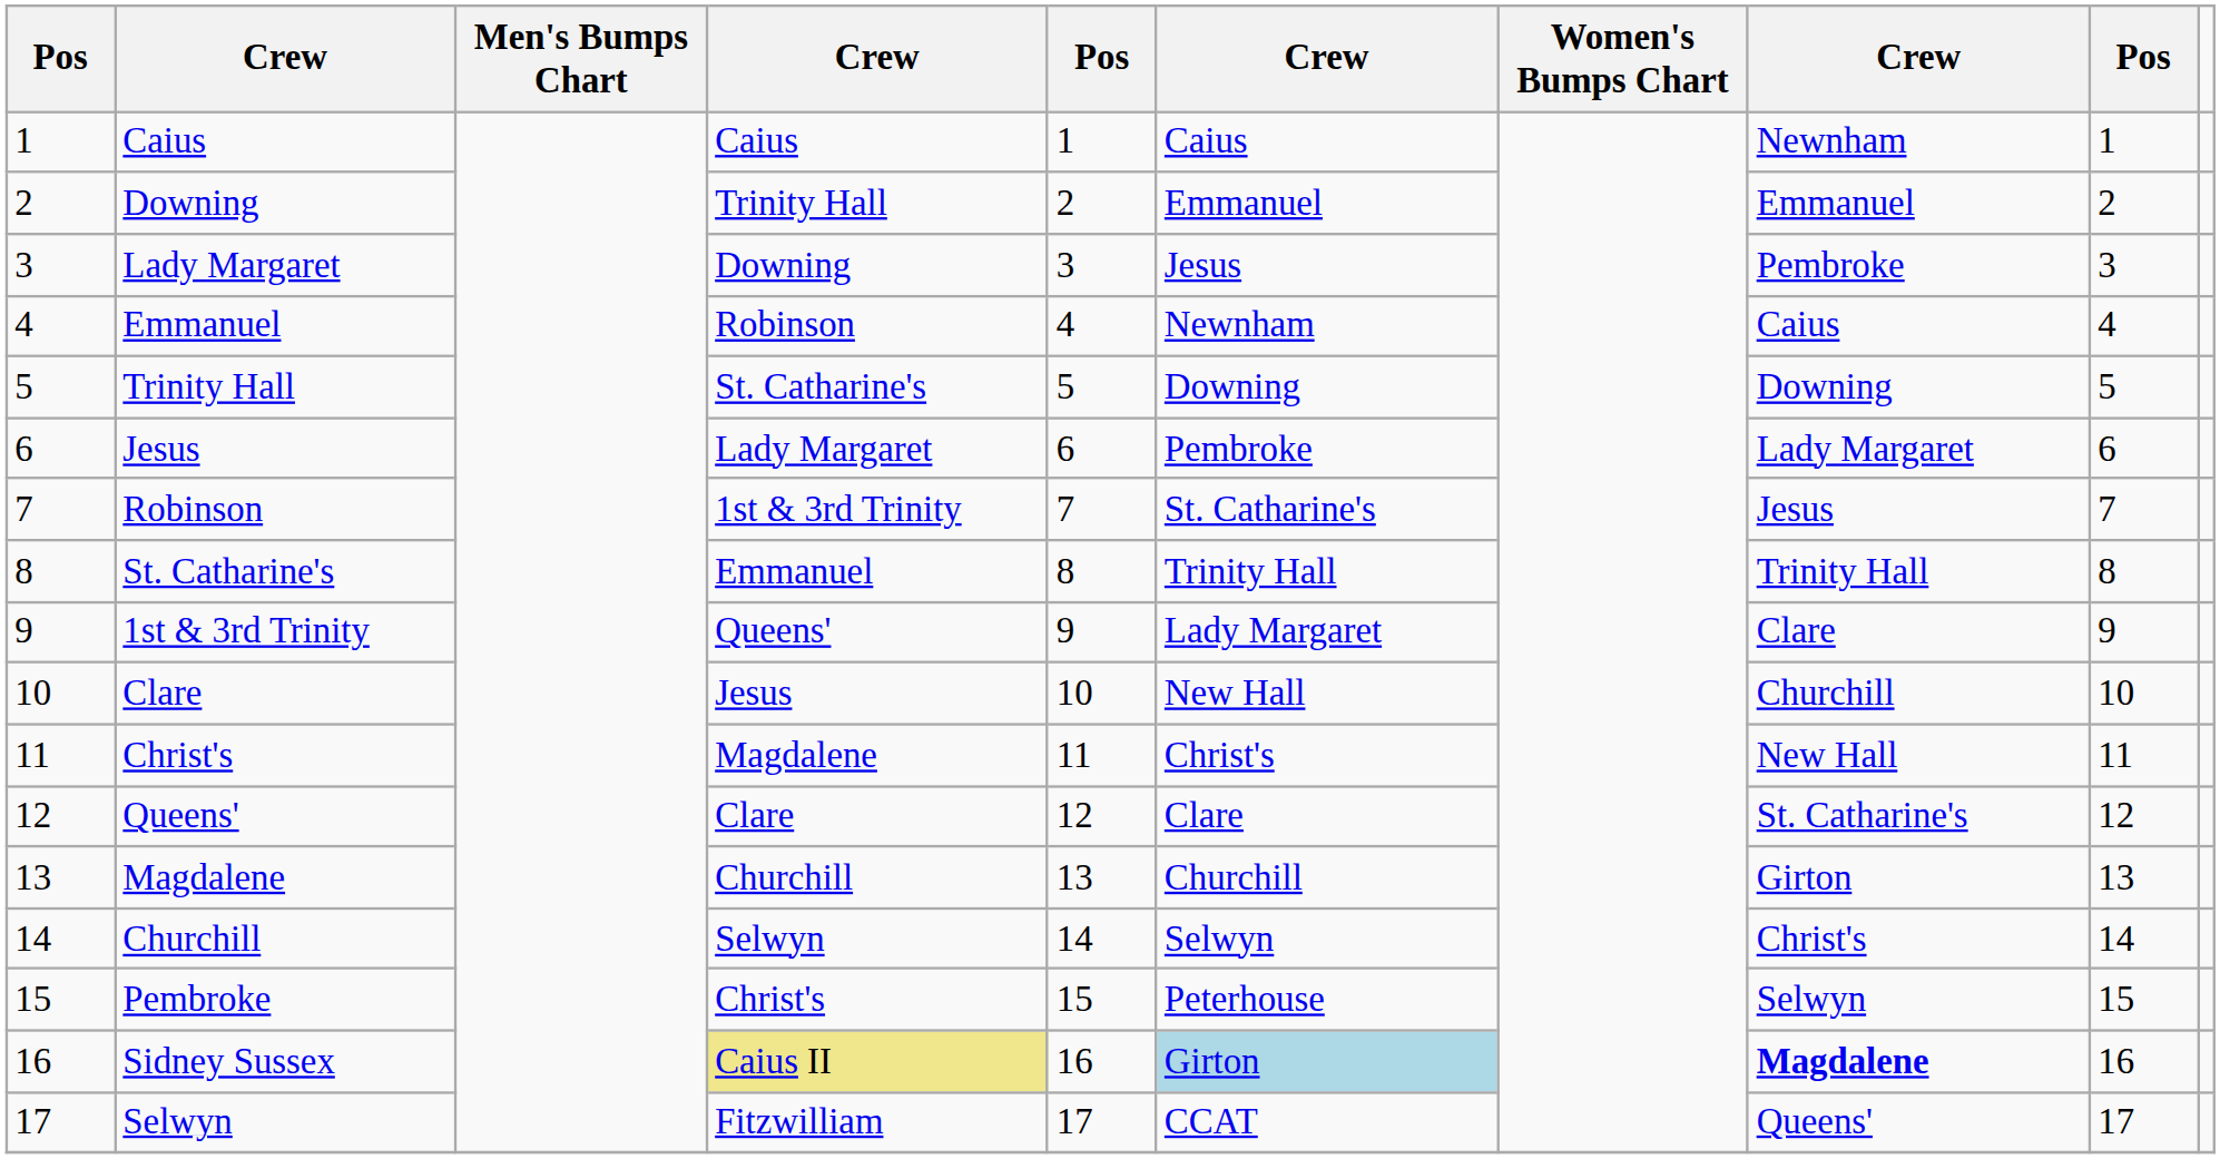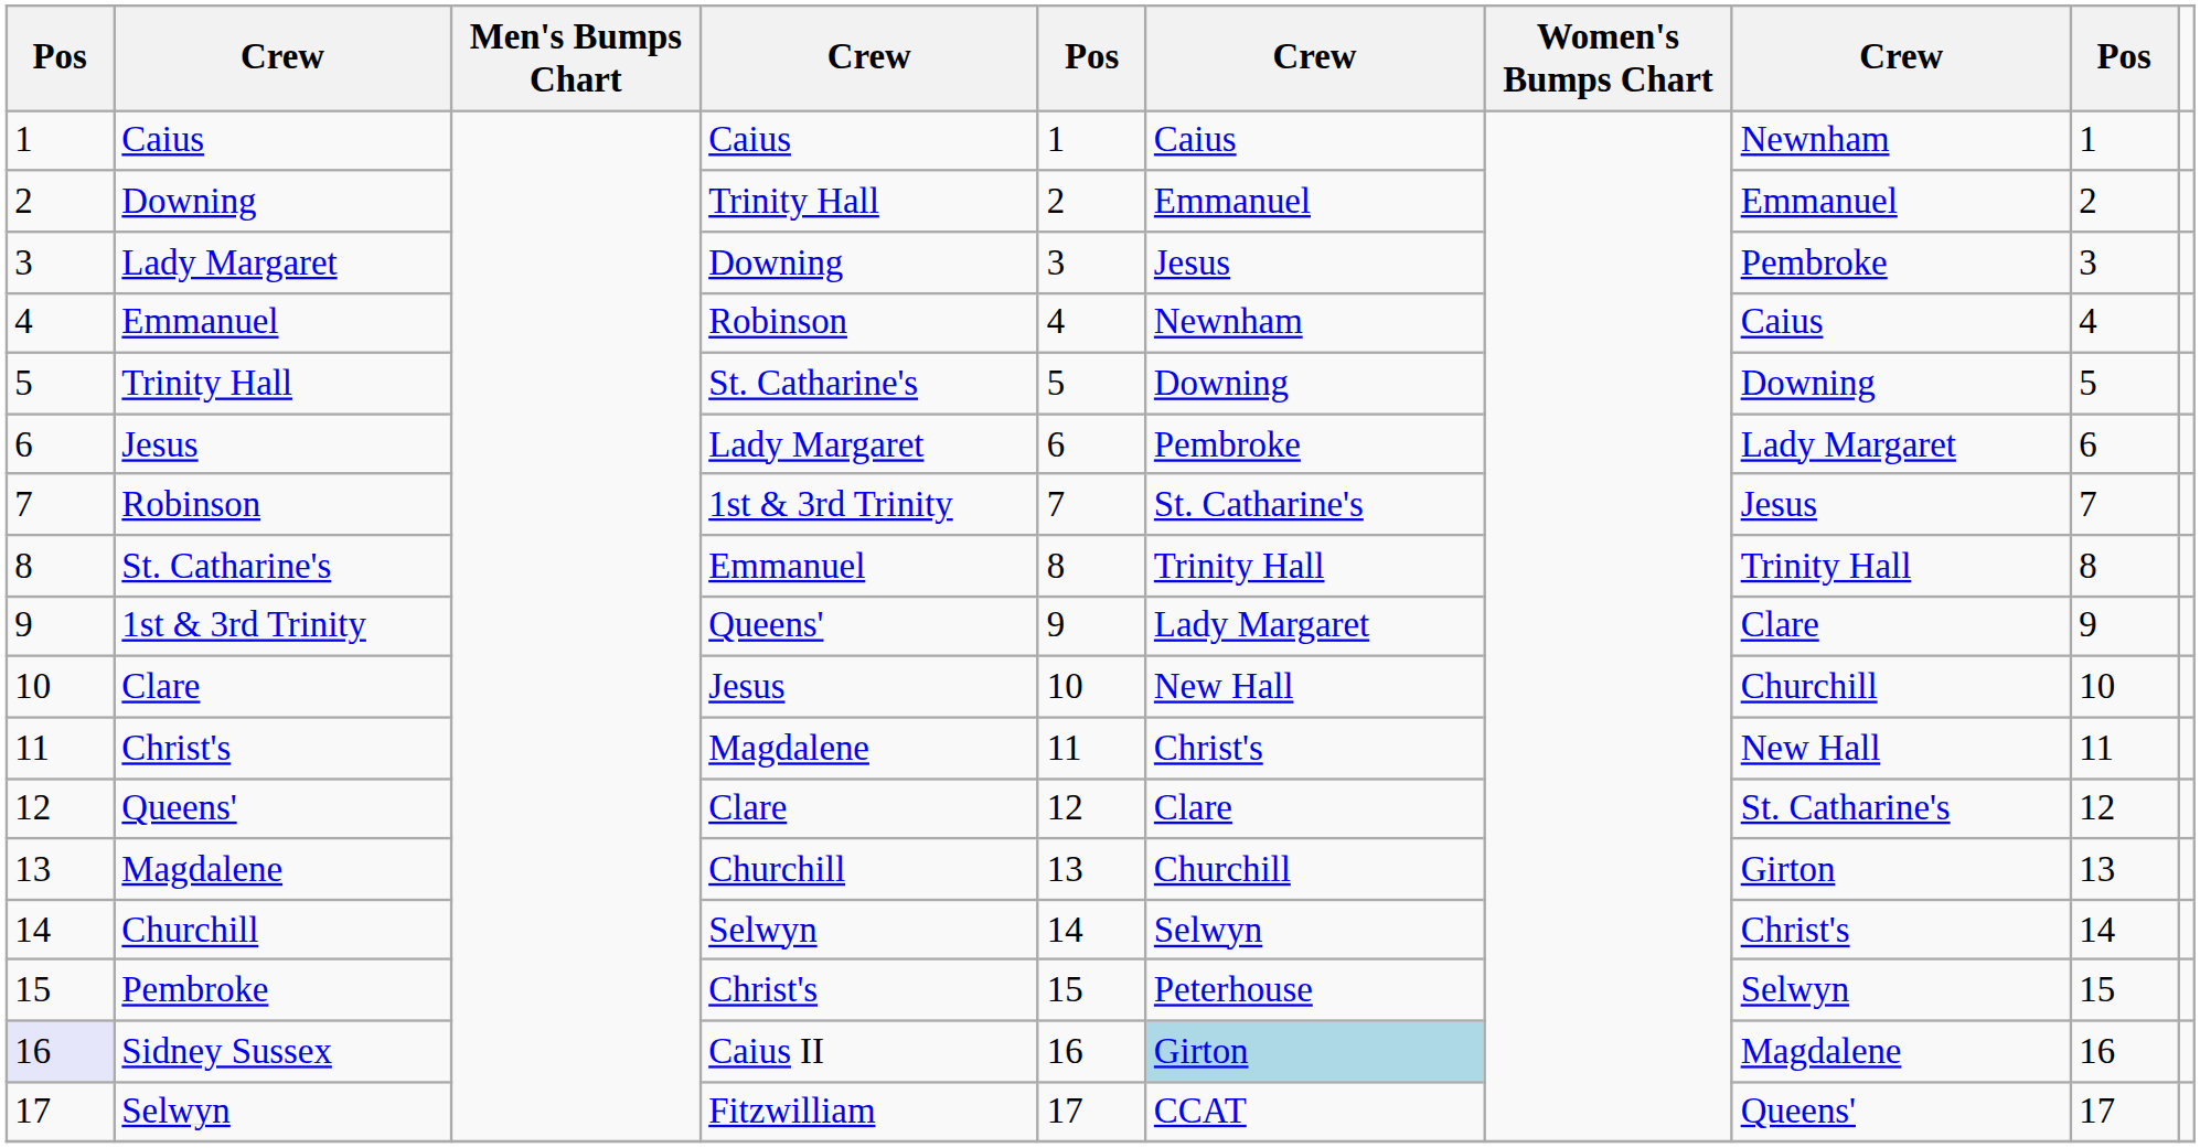Sidney Sussex | column 1: no background -> lavender background
Sidney Sussex | column 4: khaki background -> no background
Sidney Sussex | column 8: bold -> normal
